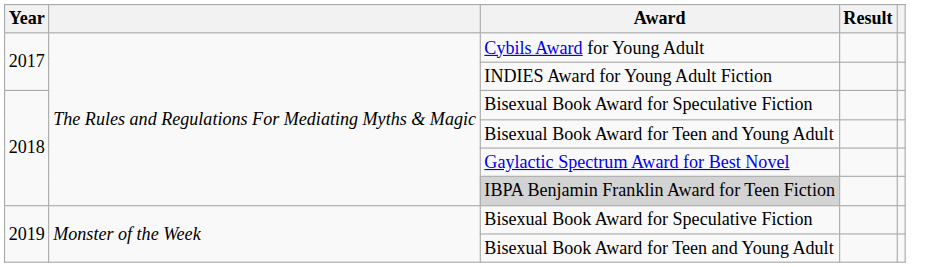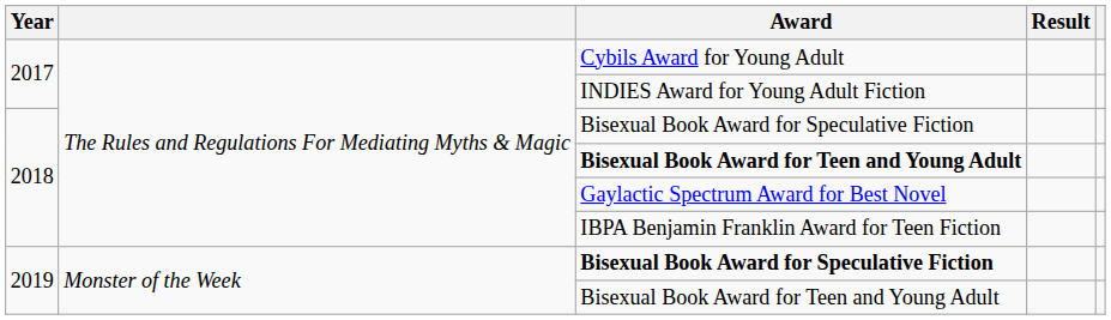2018 / Bisexual Book Award for Teen and Young Adult | Award: normal -> bold
IBPA Benjamin Franklin Award for Teen Fiction | Award: lightgrey background -> no background
2019 / Bisexual Book Award for Speculative Fiction | Award: normal -> bold
